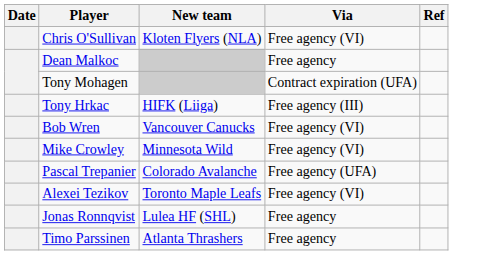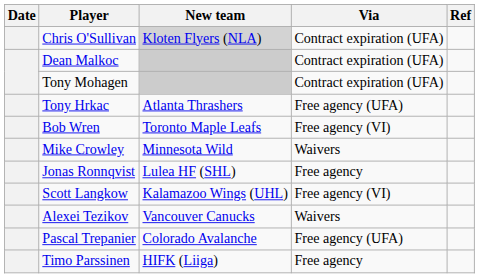Chris O'Sullivan | New team: no background -> lightgrey background
Chris O'Sullivan | Via: Free agency (VI) -> Contract expiration (UFA)
Dean Malkoc | Via: Free agency -> Contract expiration (UFA)
Tony Hrkac | New team: HIFK (Liiga) -> Atlanta Thrashers
Tony Hrkac | Via: Free agency (III) -> Free agency (UFA)
Bob Wren | New team: Vancouver Canucks -> Toronto Maple Leafs
Mike Crowley | Via: Free agency (VI) -> Waivers
rows swapped: Pascal Trepanier <-> Jonas Ronnqvist
+ row: Scott Langkow | Kalamazoo Wings (UHL) | Free agency (VI)
Alexei Tezikov | New team: Toronto Maple Leafs -> Vancouver Canucks
Alexei Tezikov | Via: Free agency (VI) -> Waivers
Timo Parssinen | New team: Atlanta Thrashers -> HIFK (Liiga)
